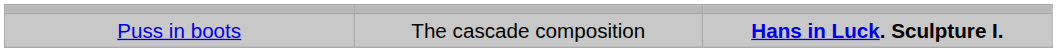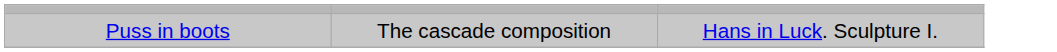Puss in boots | column 3: bold -> normal
